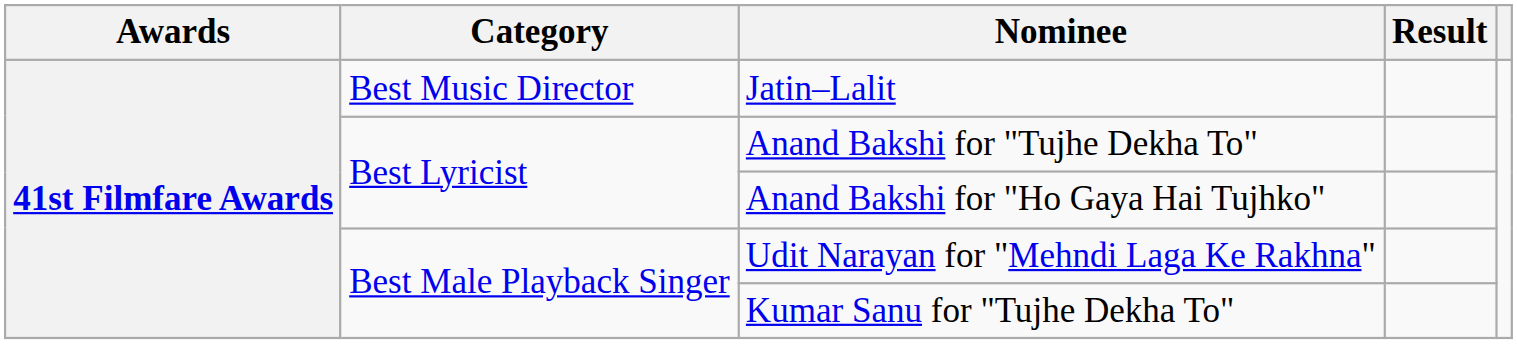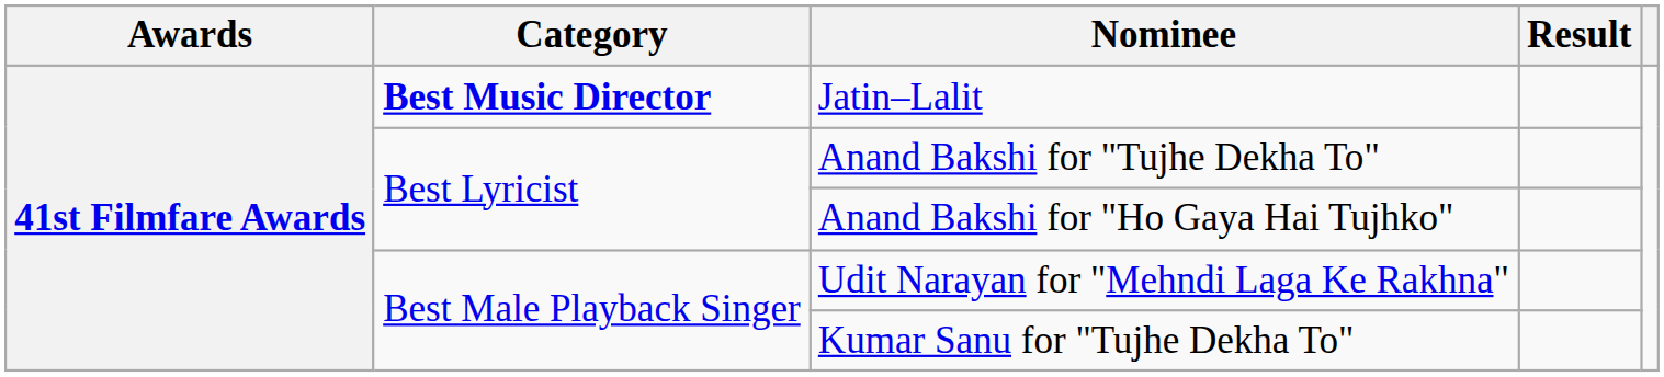Jatin–Lalit | Category: normal -> bold
